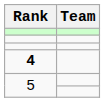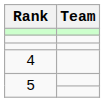row 5 | Rank: bold -> normal
